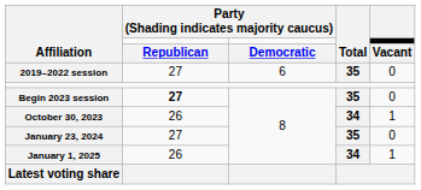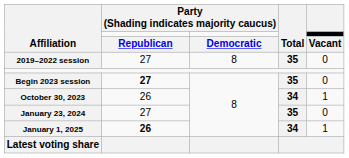2019–2022 session | column 3: 6 -> 8
January 1, 2025 | column 2: normal -> bold
